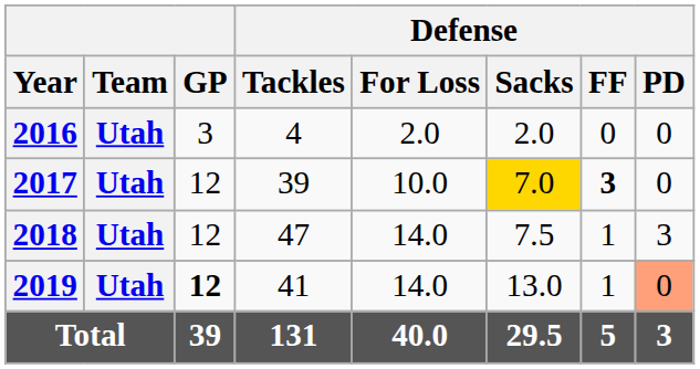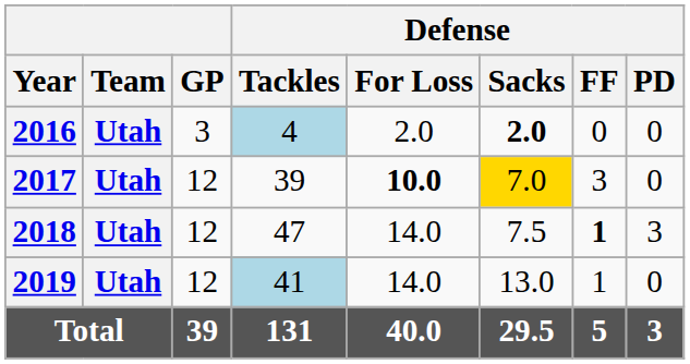2016 | Defense / Tackles: no background -> lightblue background
2016 | Defense / Sacks: normal -> bold
2017 | Defense / For Loss: normal -> bold
2017 | Defense / FF: bold -> normal
2018 | Defense / FF: normal -> bold
2019 | GP: bold -> normal
2019 | Defense / Tackles: no background -> lightblue background
2019 | Defense / PD: lightsalmon background -> no background
